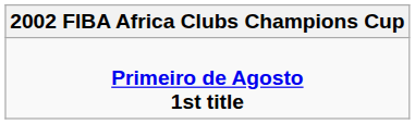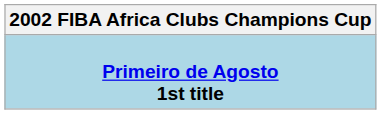row 2 | column 1: no background -> lightblue background
